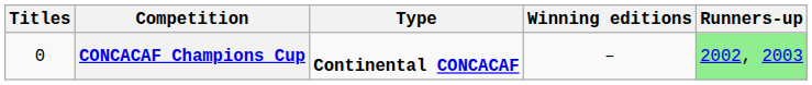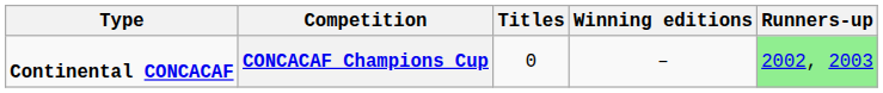columns swapped: Type <-> Titles
